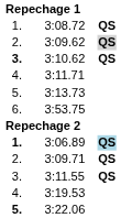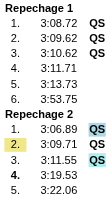3:09.62 | column 3: lightgrey background -> no background
3:10.62 | column 1: bold -> normal
3:06.89 | column 1: bold -> normal
3:09.71 | column 1: no background -> khaki background
3:11.55 | column 3: no background -> paleturquoise background
3:19.53 | column 1: normal -> bold
3:22.06 | column 1: bold -> normal
